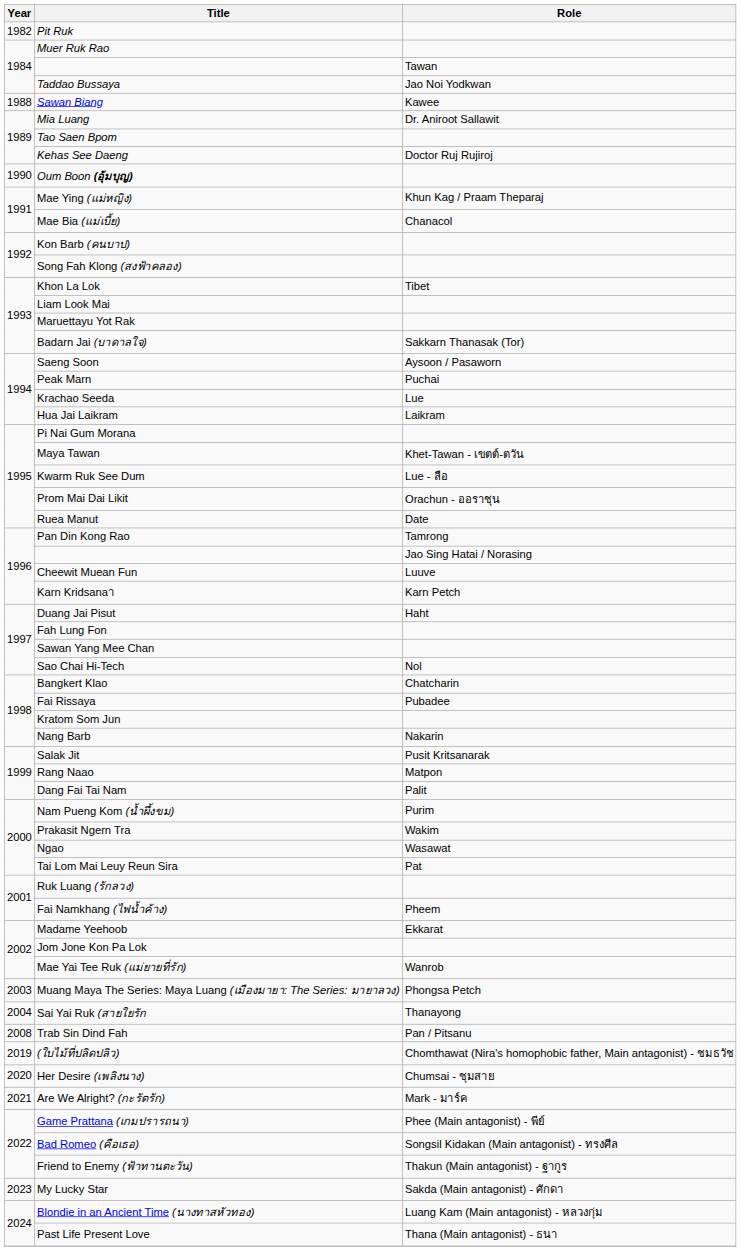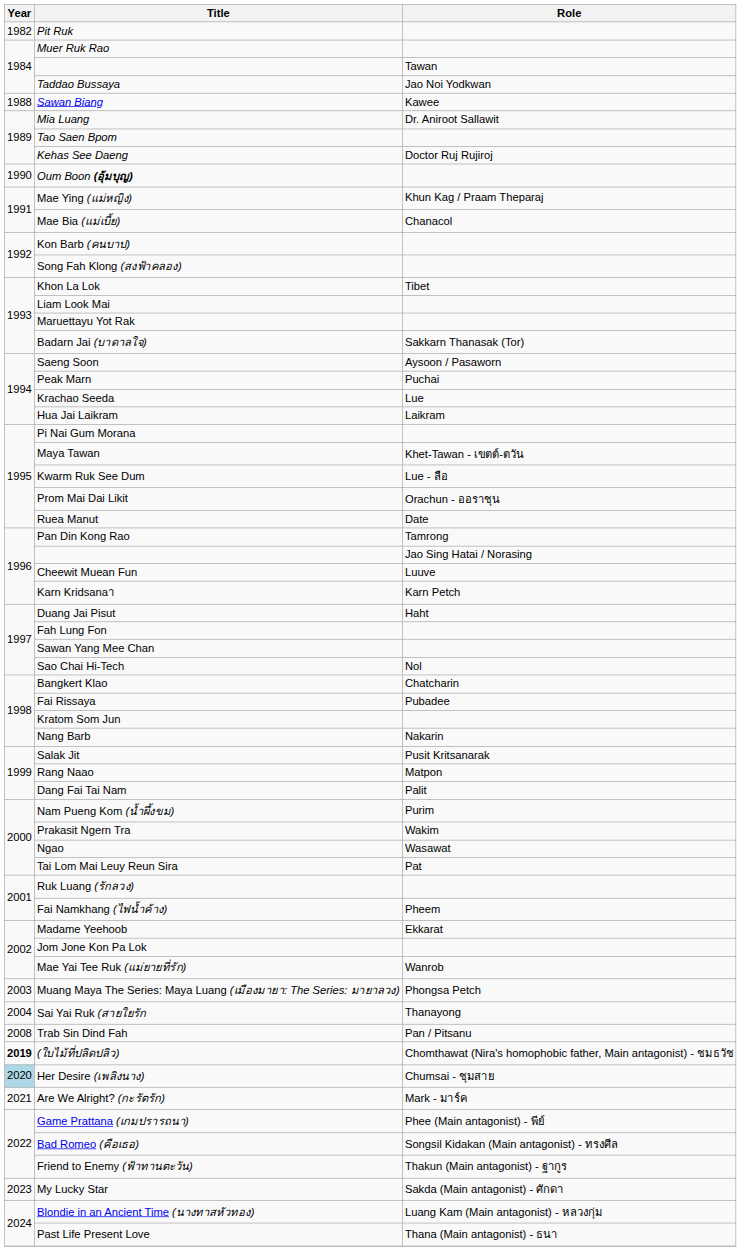(ใบไม้ที่ปลิดปลิว) | Year: normal -> bold
Her Desire (เพลิงนาง) | Year: no background -> lightblue background
